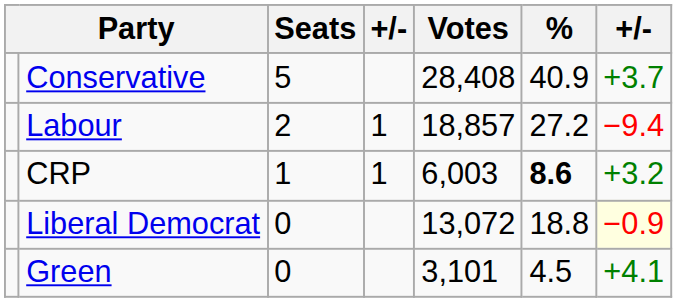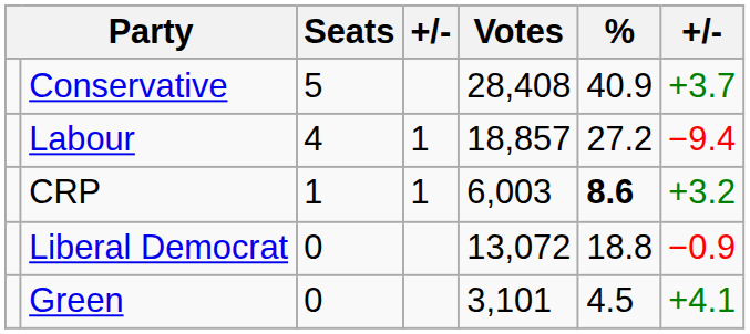Labour | Seats: 2 -> 4
Liberal Democrat | column 7: lightyellow background -> no background
